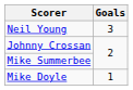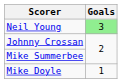Neil Young | Goals: no background -> lightgreen background
